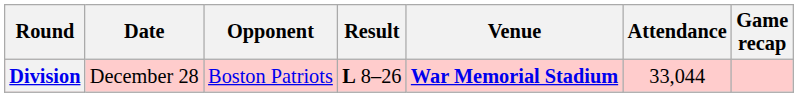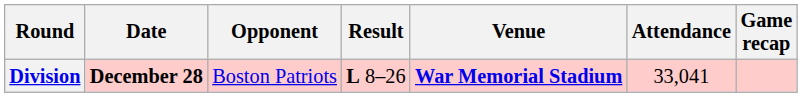Division | Date: normal -> bold
Division | Attendance: 33,044 -> 33,041
